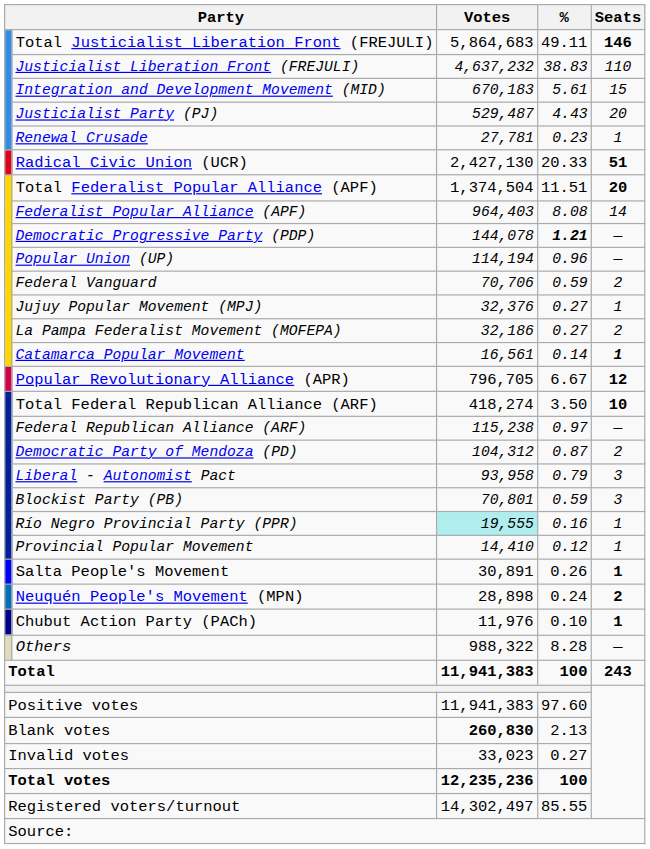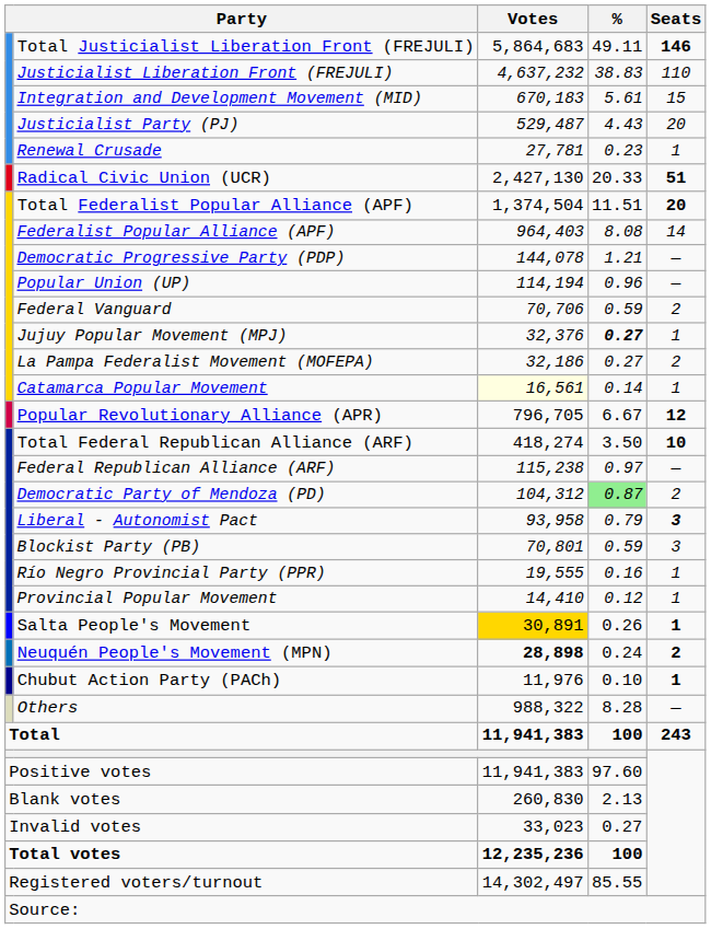Democratic Progressive Party (PDP) | %: bold -> normal
Jujuy Popular Movement (MPJ) | %: normal -> bold
Catamarca Popular Movement | Votes: no background -> lightyellow background
Catamarca Popular Movement | Seats: bold -> normal
Democratic Party of Mendoza (PD) | %: no background -> lightgreen background
Liberal - Autonomist Pact | Seats: normal -> bold
Río Negro Provincial Party (PPR) | Votes: paleturquoise background -> no background
Salta People's Movement | Votes: no background -> gold background
Neuquén People's Movement (MPN) | Votes: normal -> bold
Blank votes | Votes: bold -> normal
